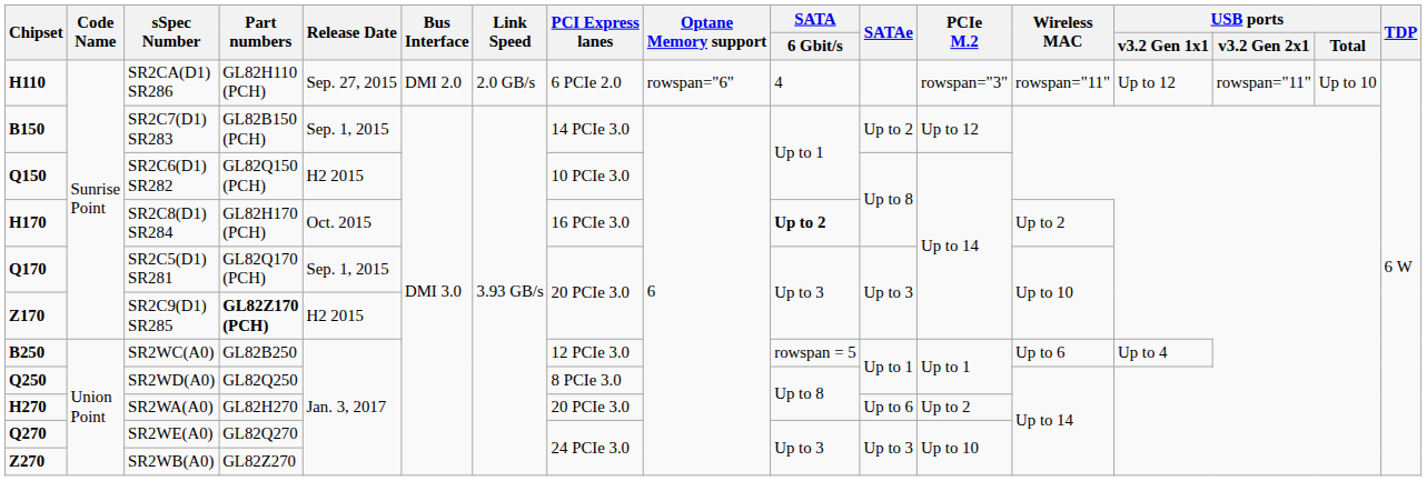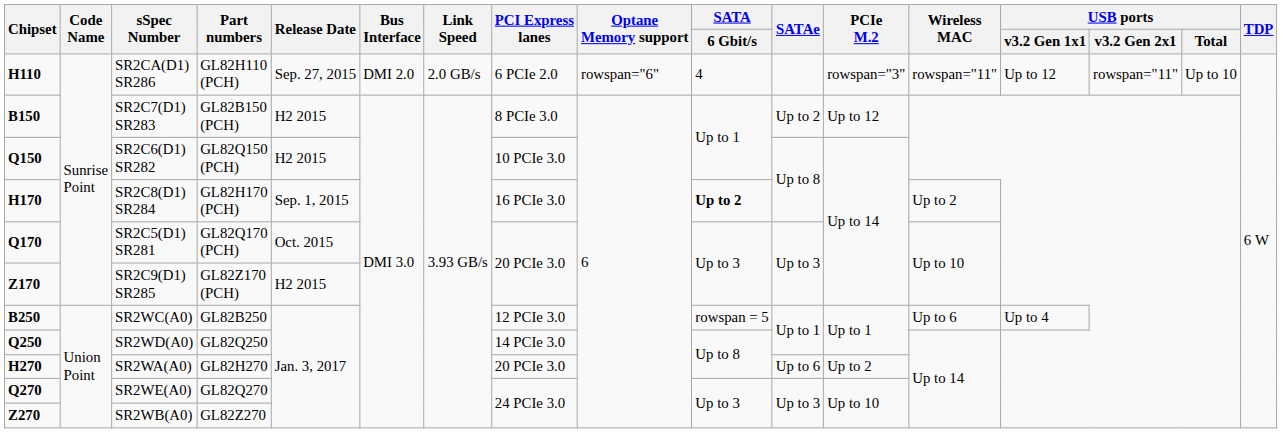SR2C7(D1) SR283 | Release Date: Sep. 1, 2015 -> H2 2015
SR2C7(D1) SR283 | PCI Express lanes: 14 PCIe 3.0 -> 8 PCIe 3.0
SR2C8(D1) SR284 | Release Date: Oct. 2015 -> Sep. 1, 2015
SR2C5(D1) SR281 | Release Date: Sep. 1, 2015 -> Oct. 2015
SR2C9(D1) SR285 | Part numbers: bold -> normal
SR2WD(A0) | PCI Express lanes: 8 PCIe 3.0 -> 14 PCIe 3.0
